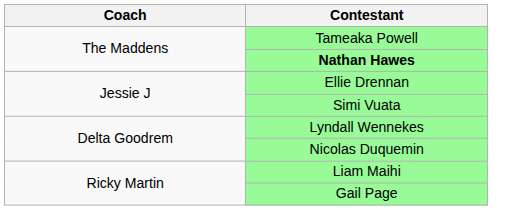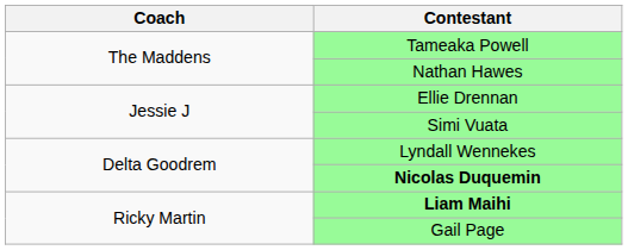Nathan Hawes | Contestant: bold -> normal
Nicolas Duquemin | Contestant: normal -> bold
Liam Maihi | Contestant: normal -> bold
